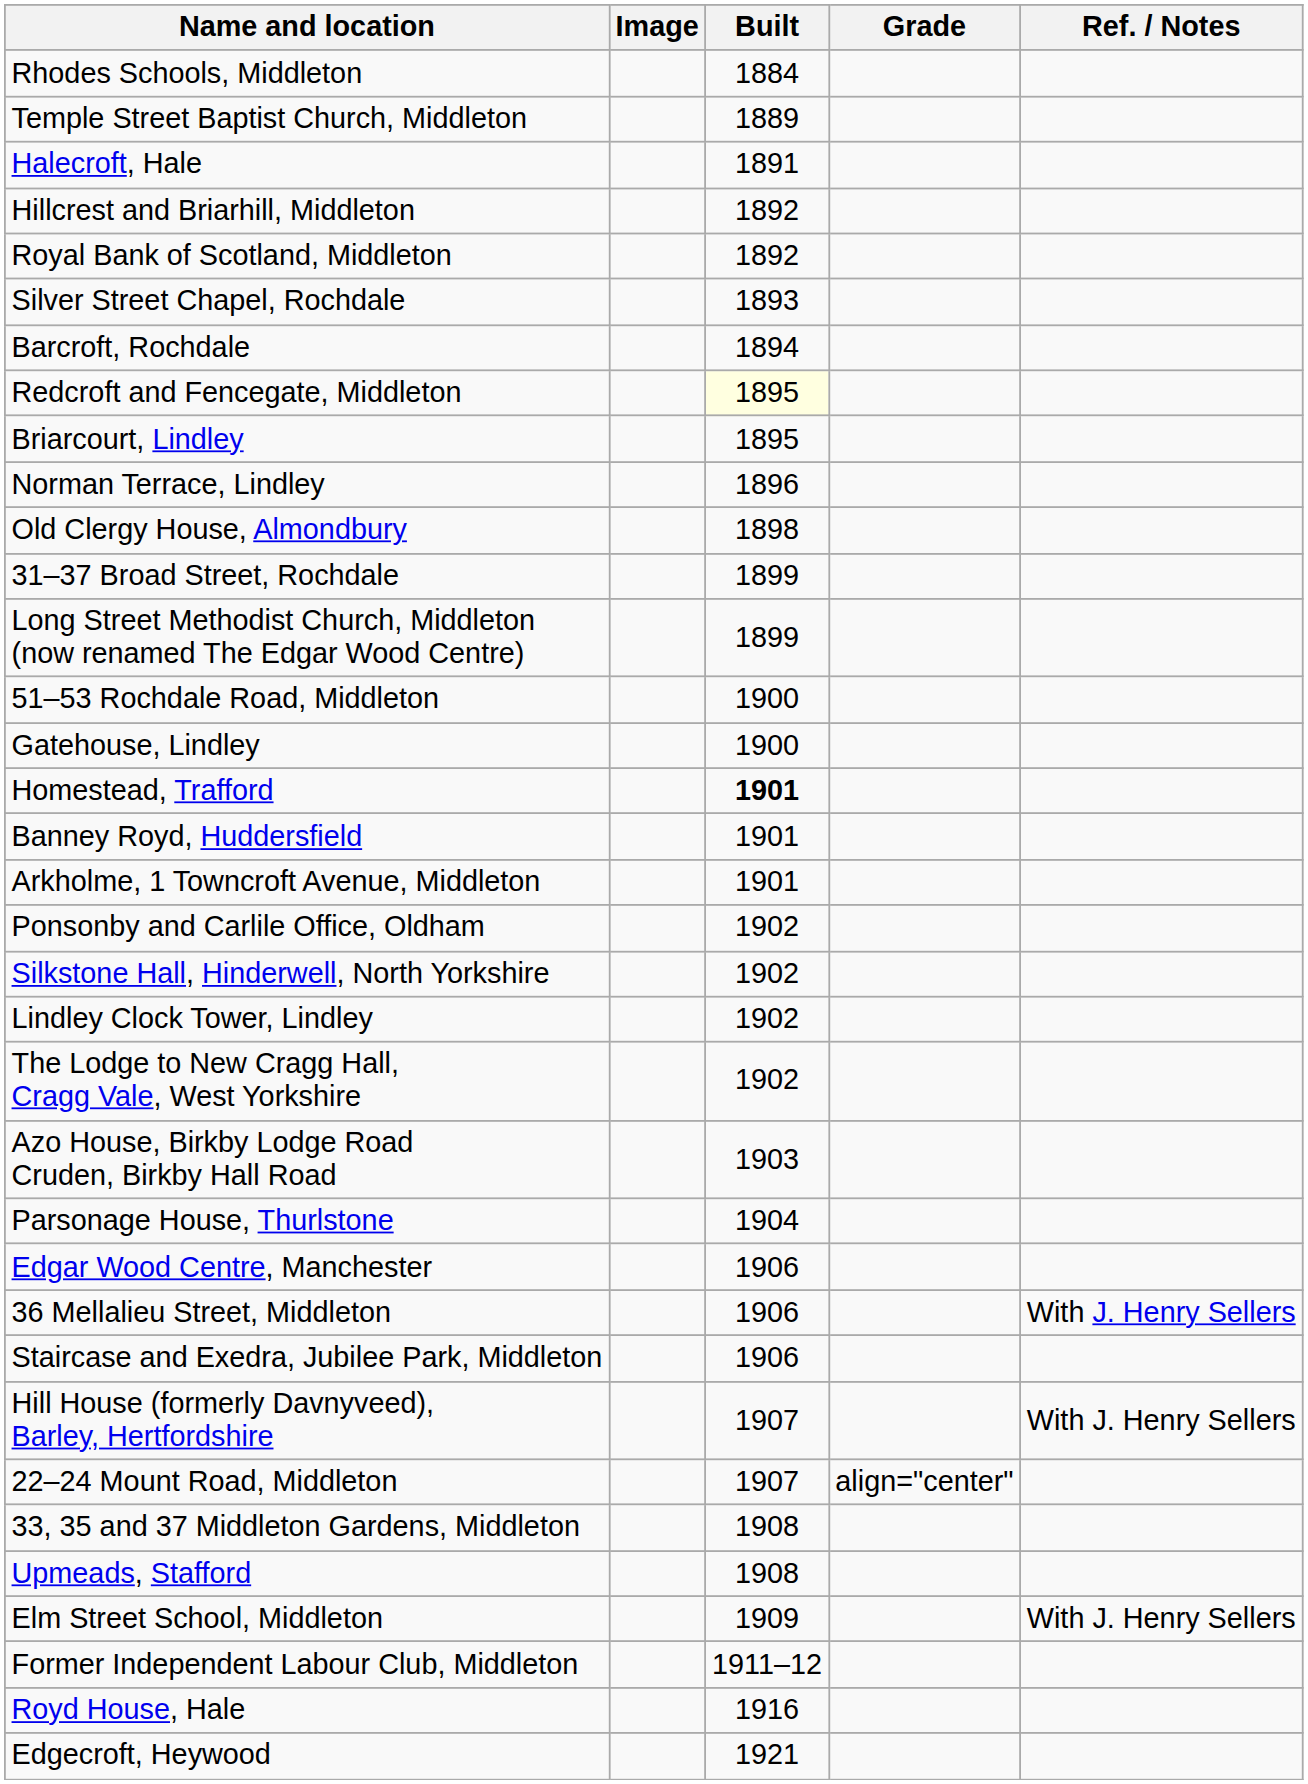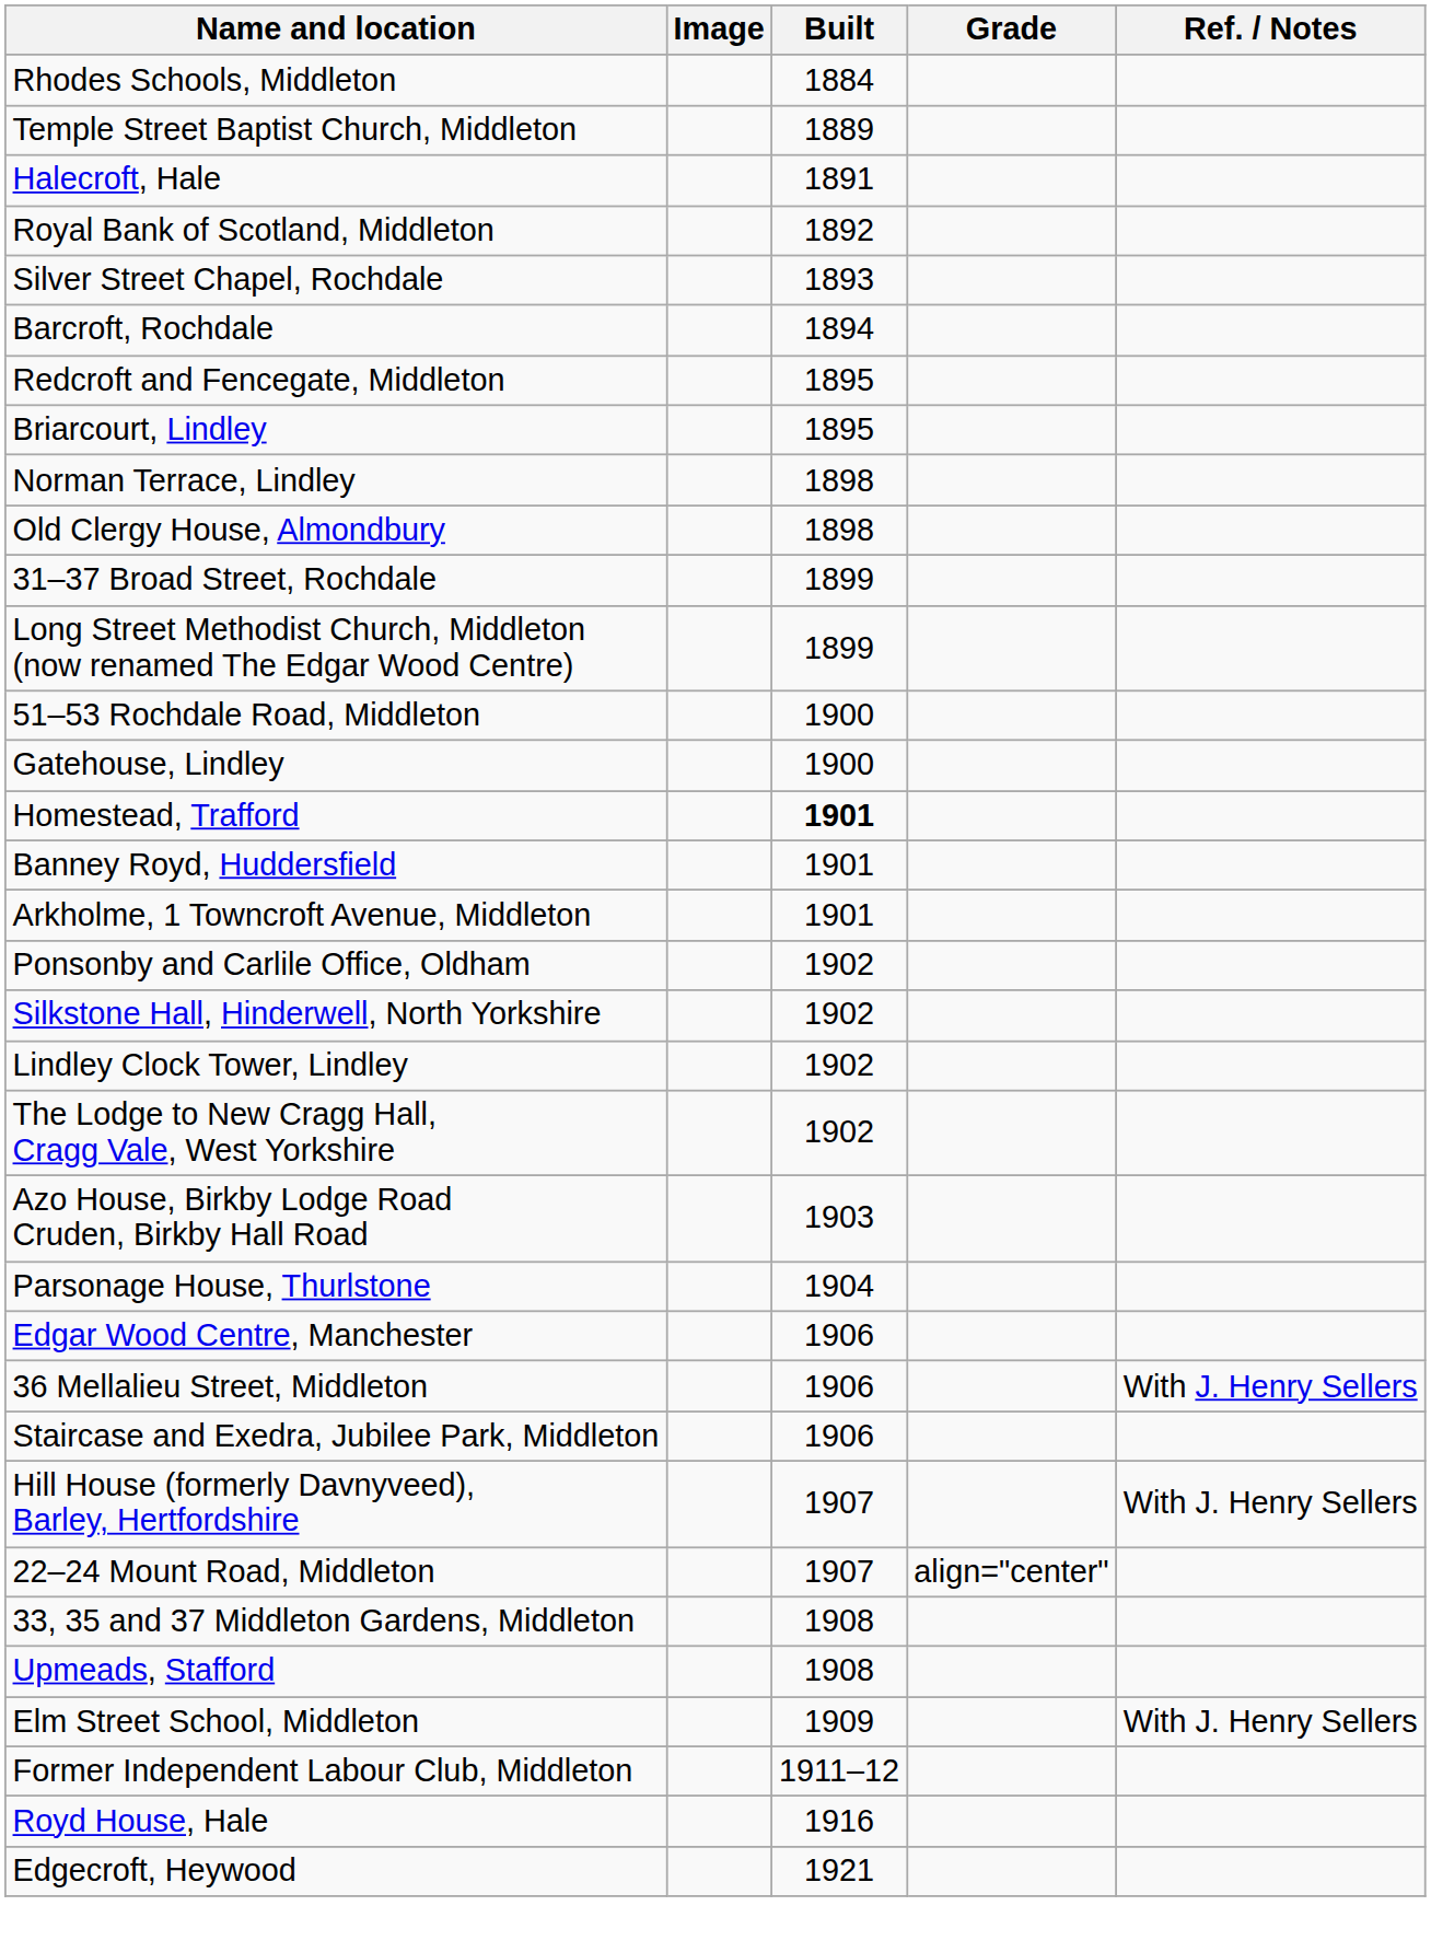- row: Hillcrest and Briarhill, Middleton | 1892
Redcroft and Fencegate, Middleton | Built: lightyellow background -> no background
Norman Terrace, Lindley | Built: 1896 -> 1898
